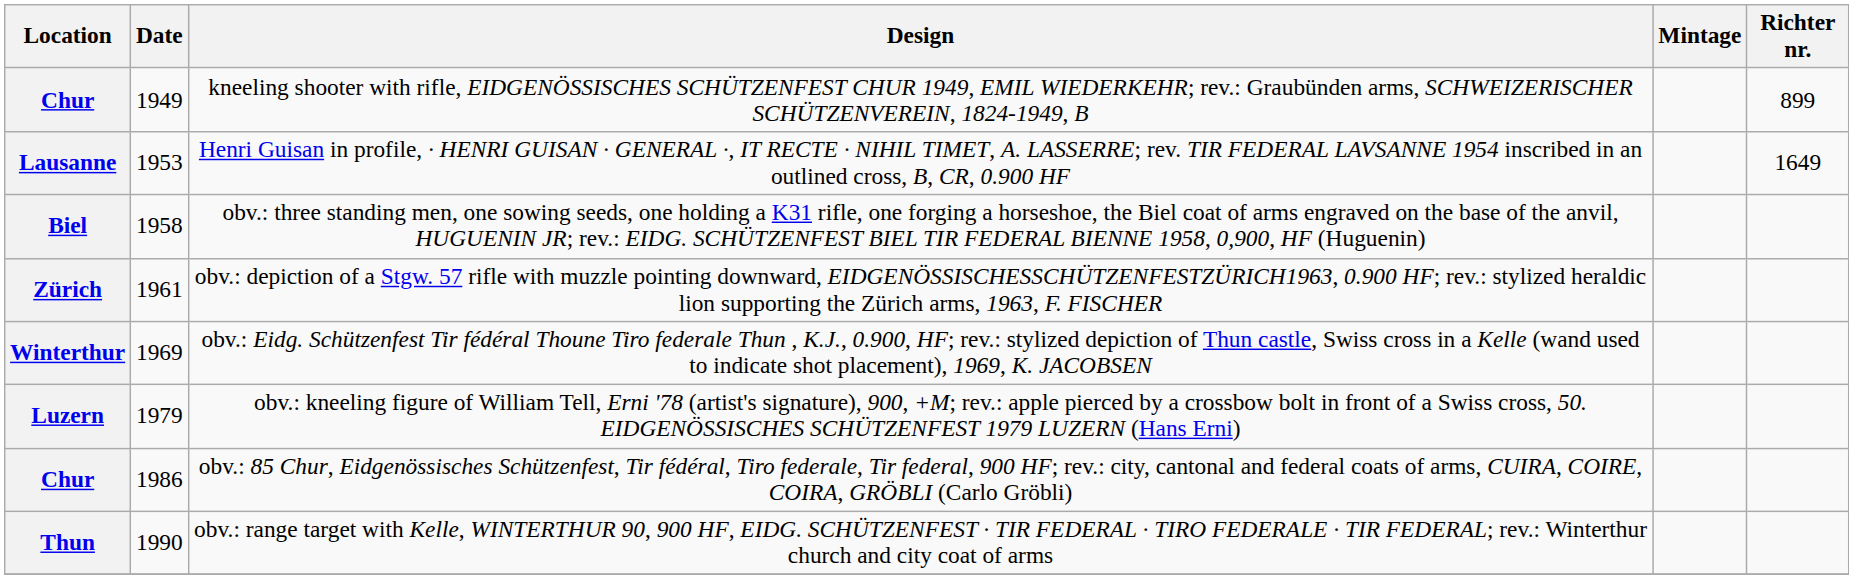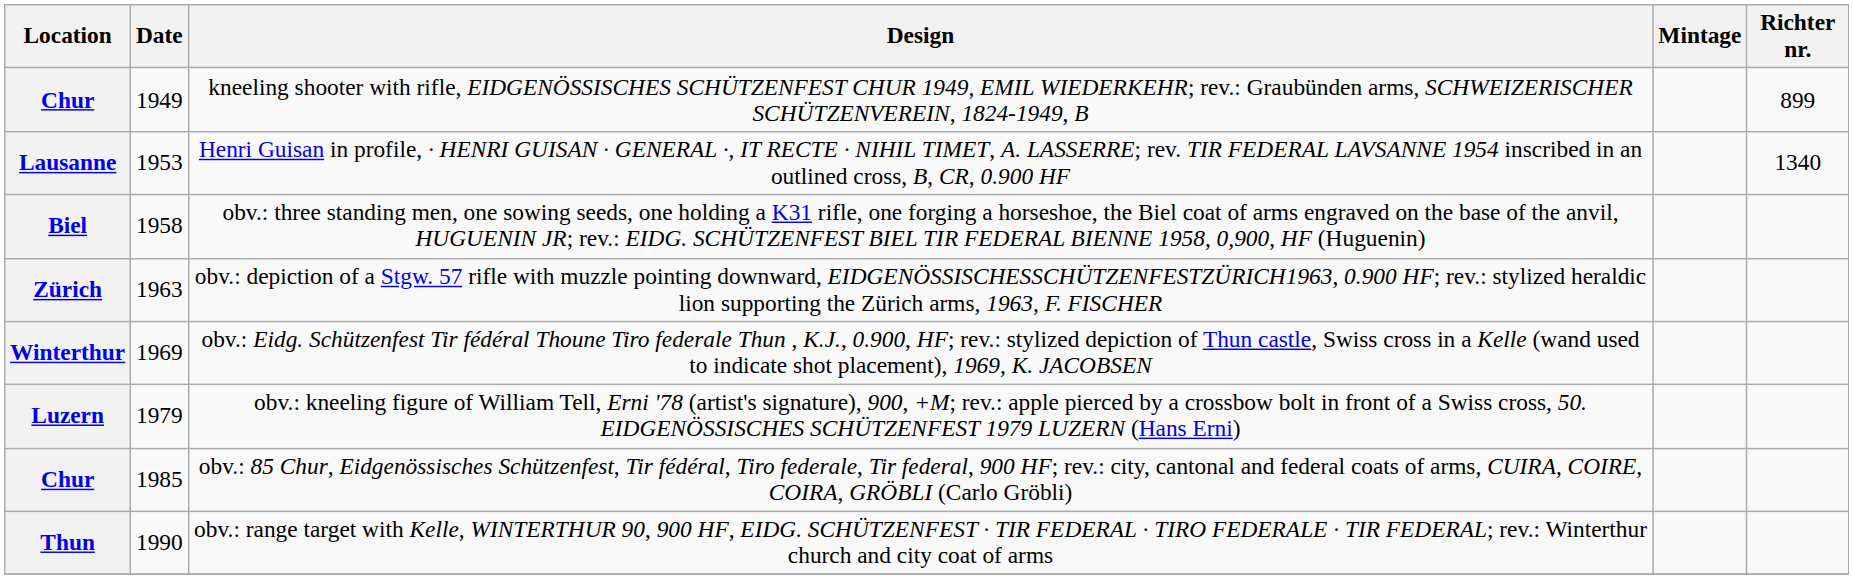row 3 | Richter nr.: 1649 -> 1340
row 5 | Date: 1961 -> 1963
row 8 | Date: 1986 -> 1985
